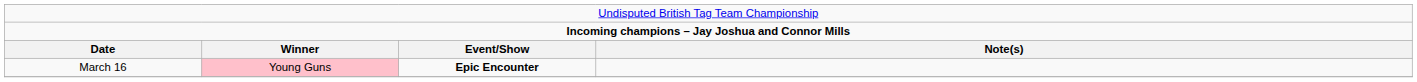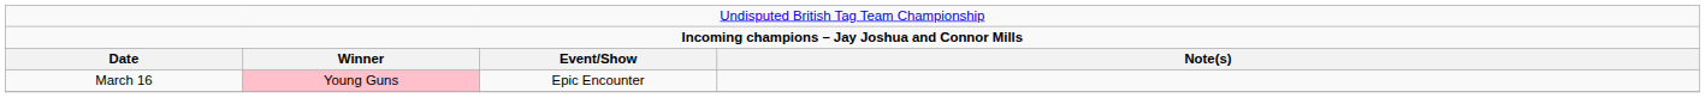March 16 | column 3: bold -> normal
